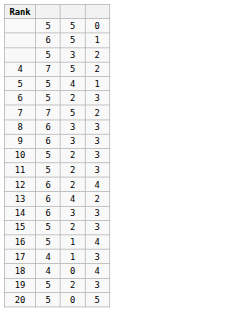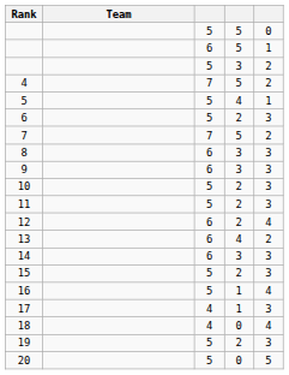+ column: Team
